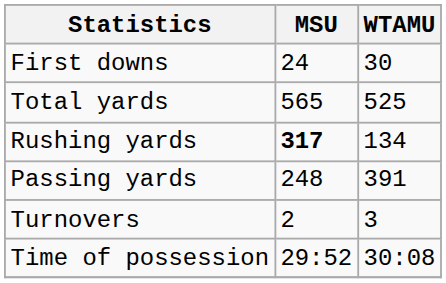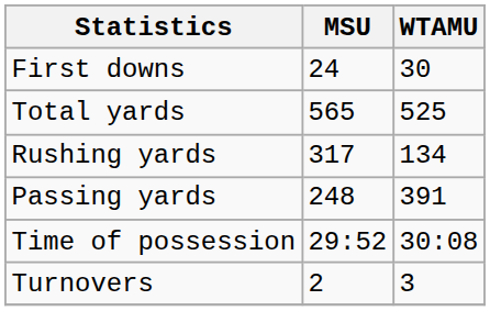Rushing yards | MSU: bold -> normal
rows swapped: Turnovers <-> Time of possession
